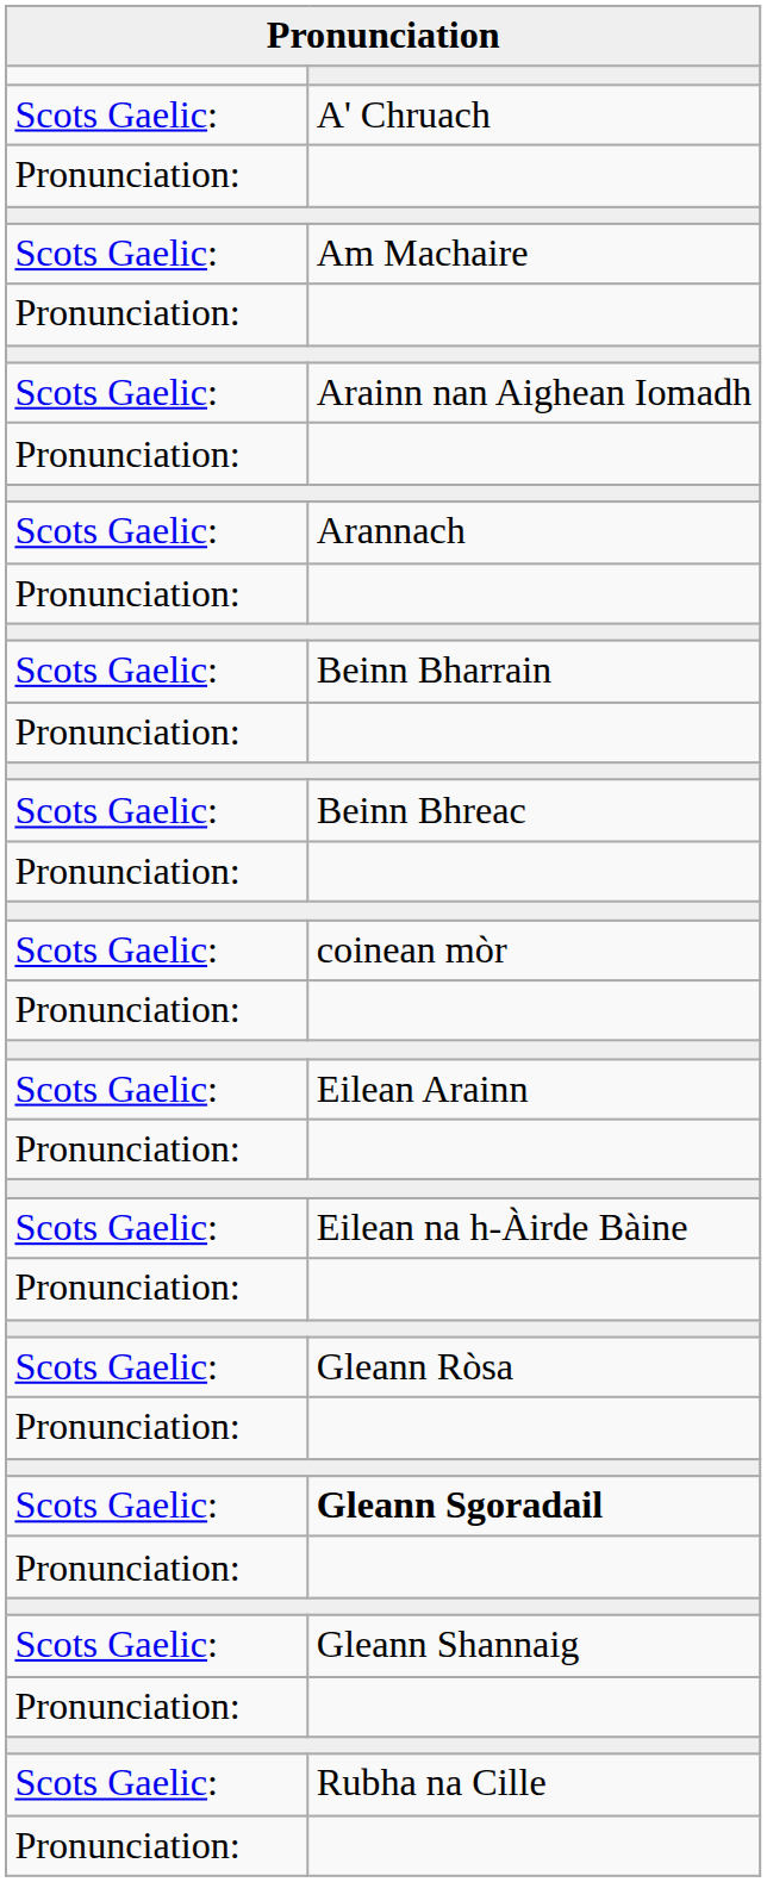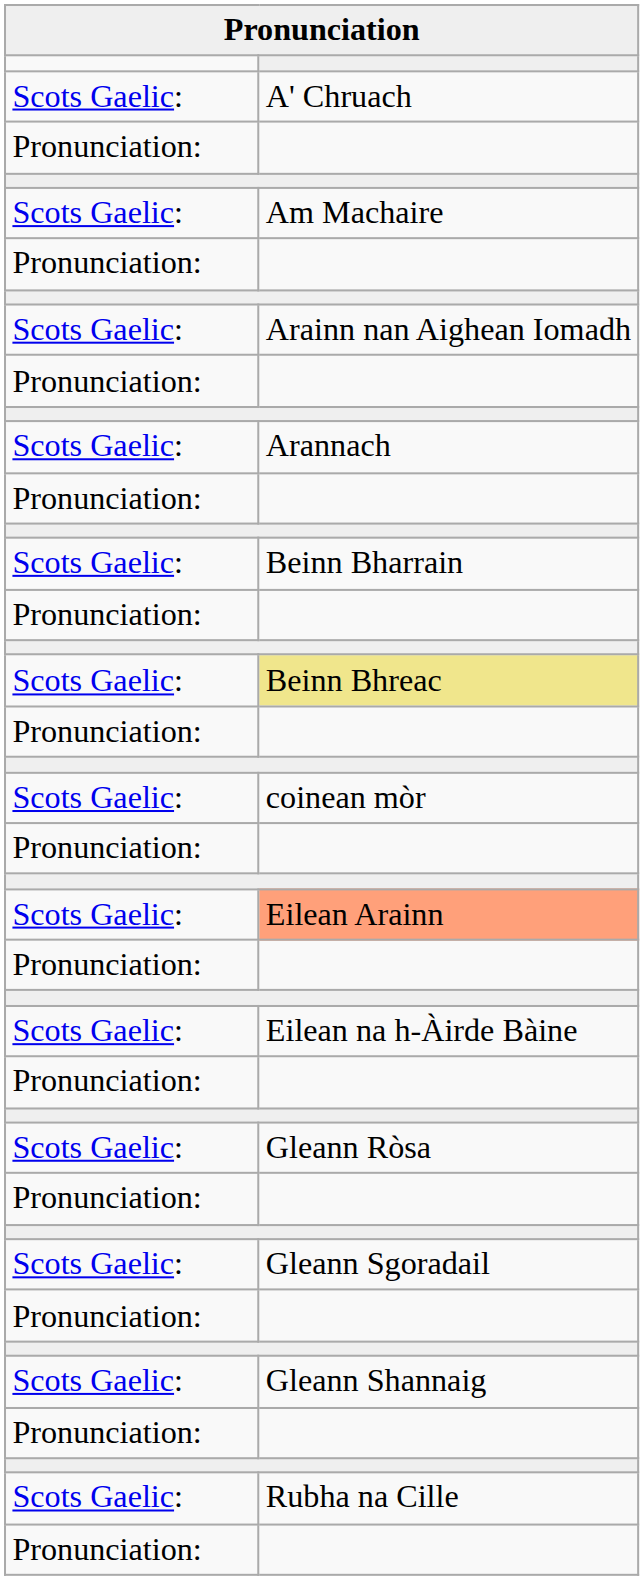Beinn Bhreac | column 2: no background -> khaki background
Eilean Arainn | column 2: no background -> lightsalmon background
Gleann Sgoradail | column 2: bold -> normal
